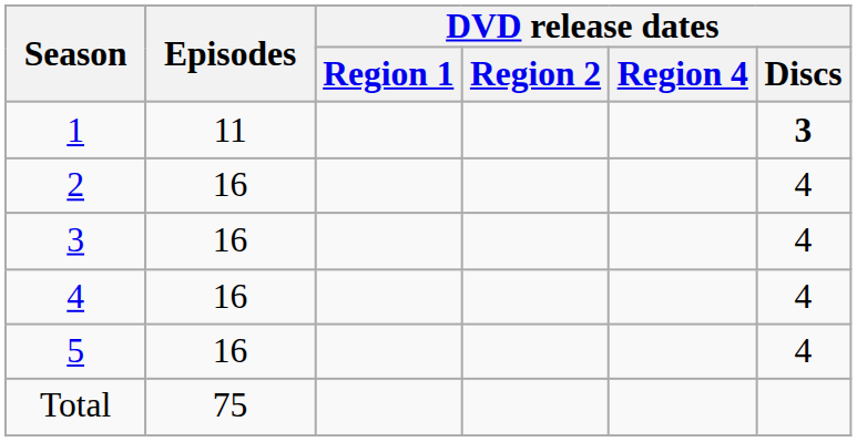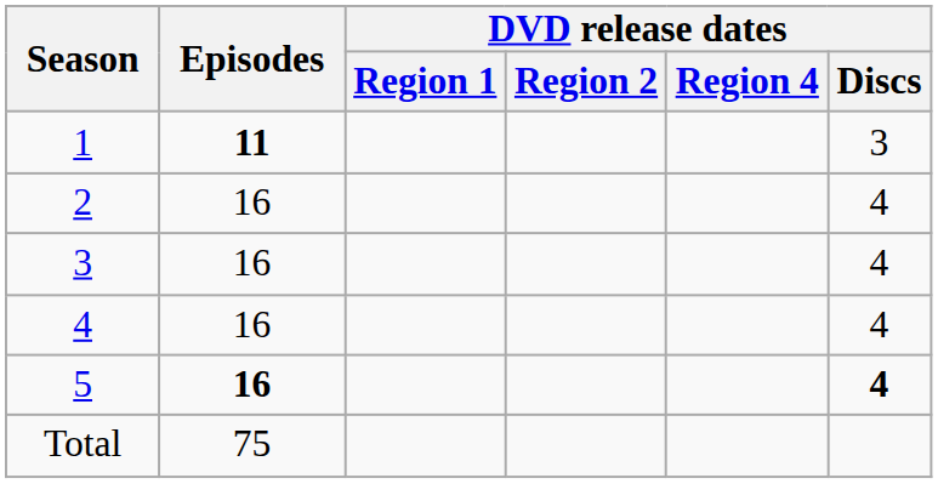1 | Episodes: normal -> bold
1 | DVD release dates / Discs: bold -> normal
5 | Episodes: normal -> bold
5 | DVD release dates / Discs: normal -> bold
